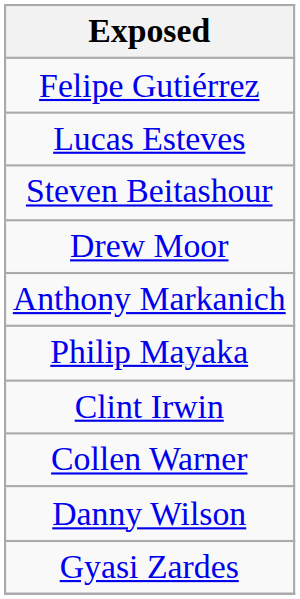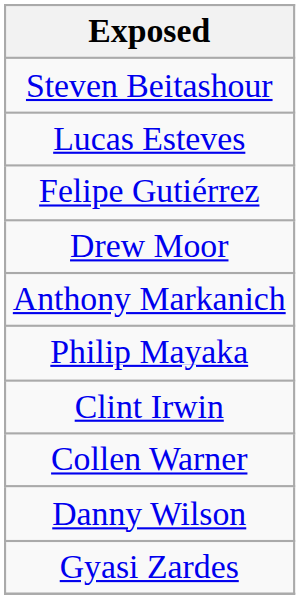row 2 | column 1: Felipe Gutiérrez -> Steven Beitashour
row 4 | column 1: Steven Beitashour -> Felipe Gutiérrez
